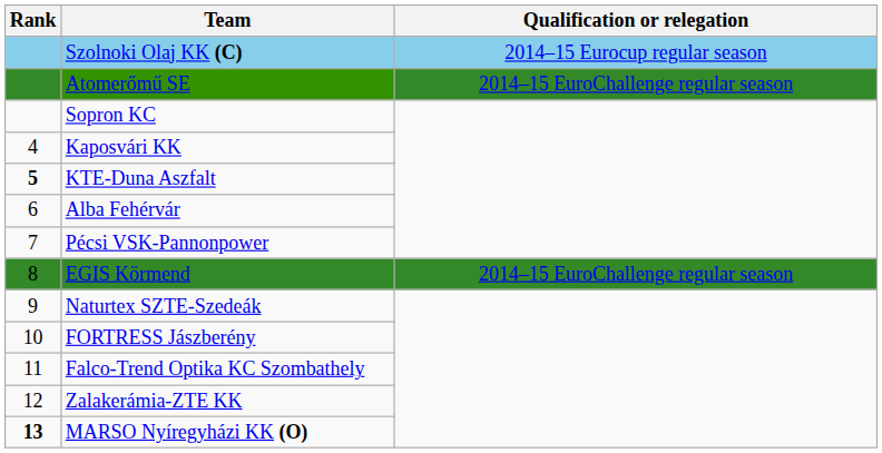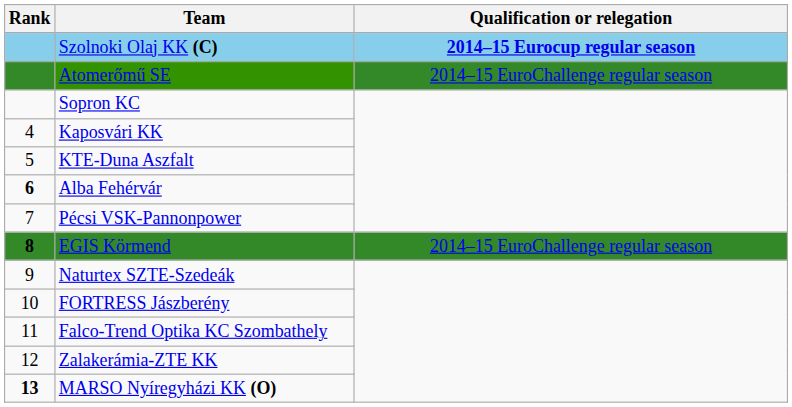Szolnoki Olaj KK (C) | Qualification or relegation: normal -> bold
KTE-Duna Aszfalt | Rank: bold -> normal
Alba Fehérvár | Rank: normal -> bold
EGIS Körmend | Rank: normal -> bold
